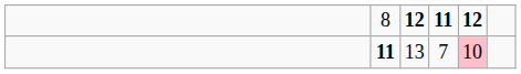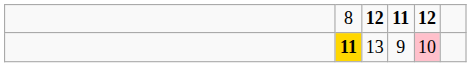row 2 | column 2: no background -> gold background
row 2 | column 4: 7 -> 9
